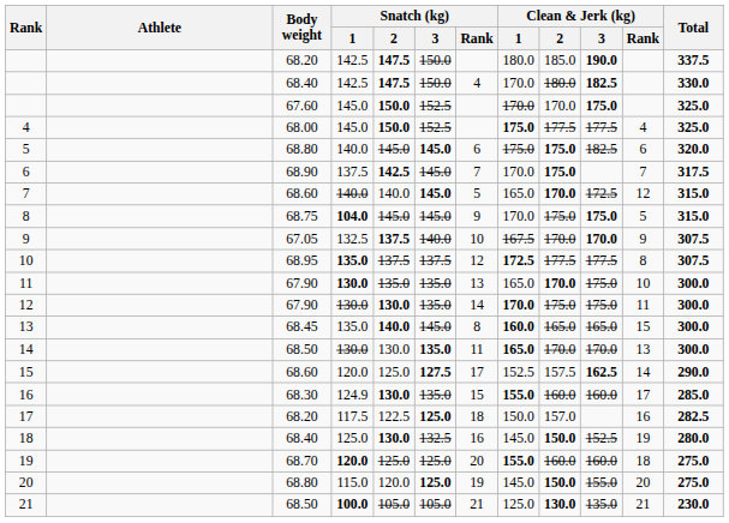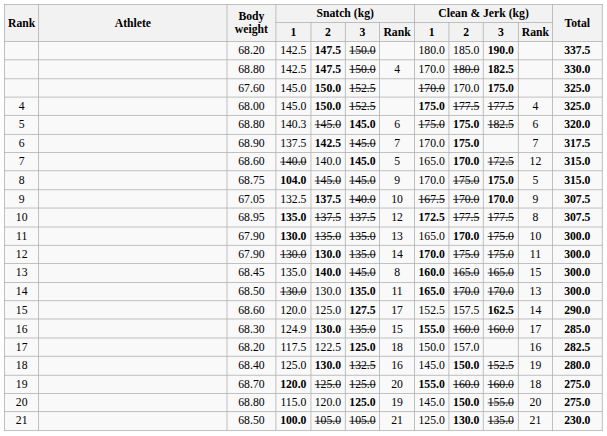row 4 | Body weight: 68.40 -> 68.80
row 7 | Snatch (kg) / 1: 140.0 -> 140.3
